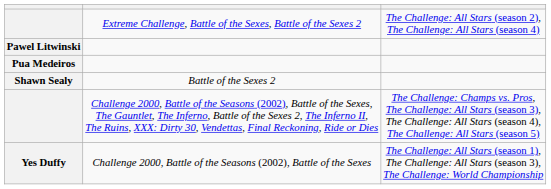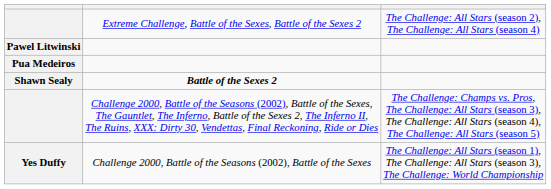Shawn Sealy | column 2: normal -> bold
